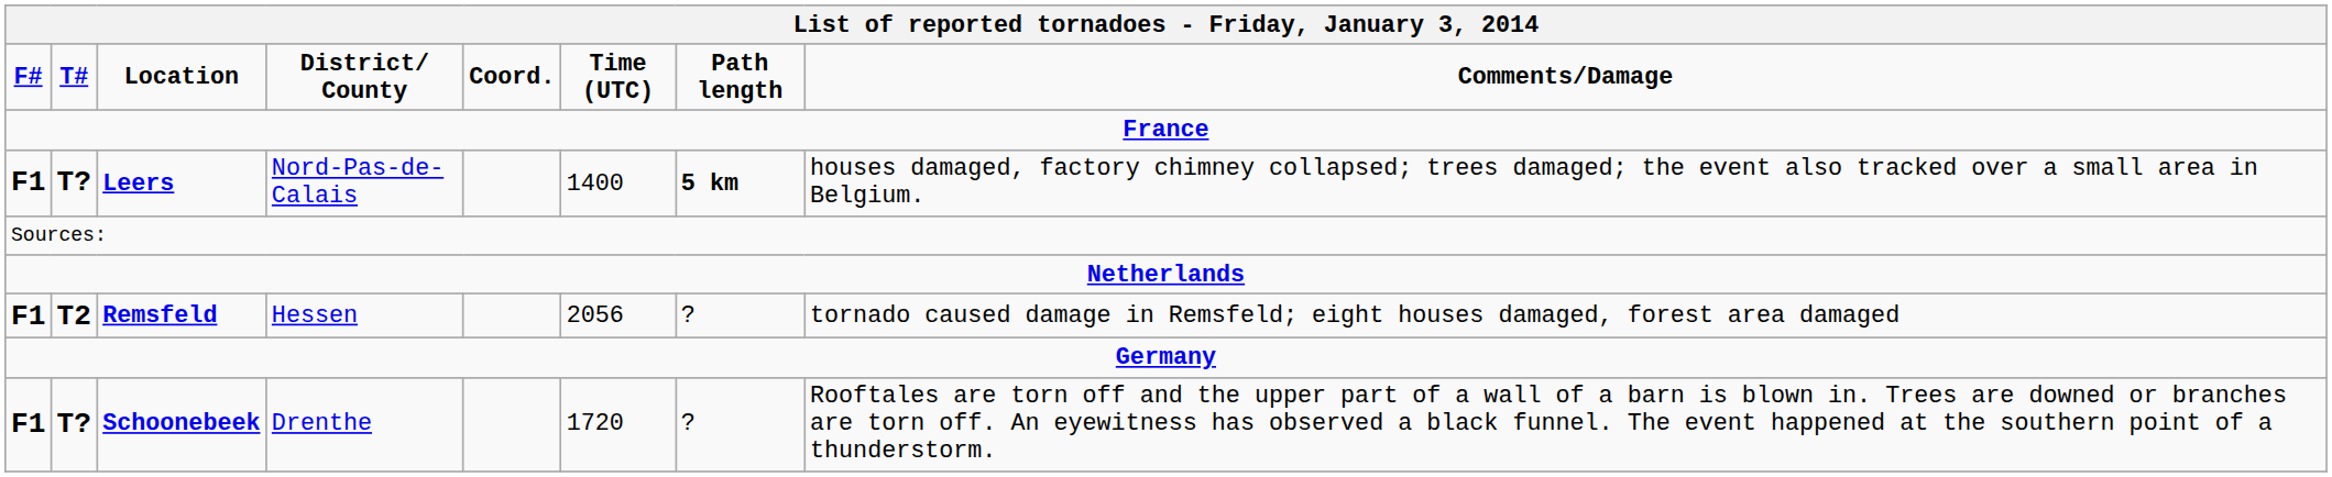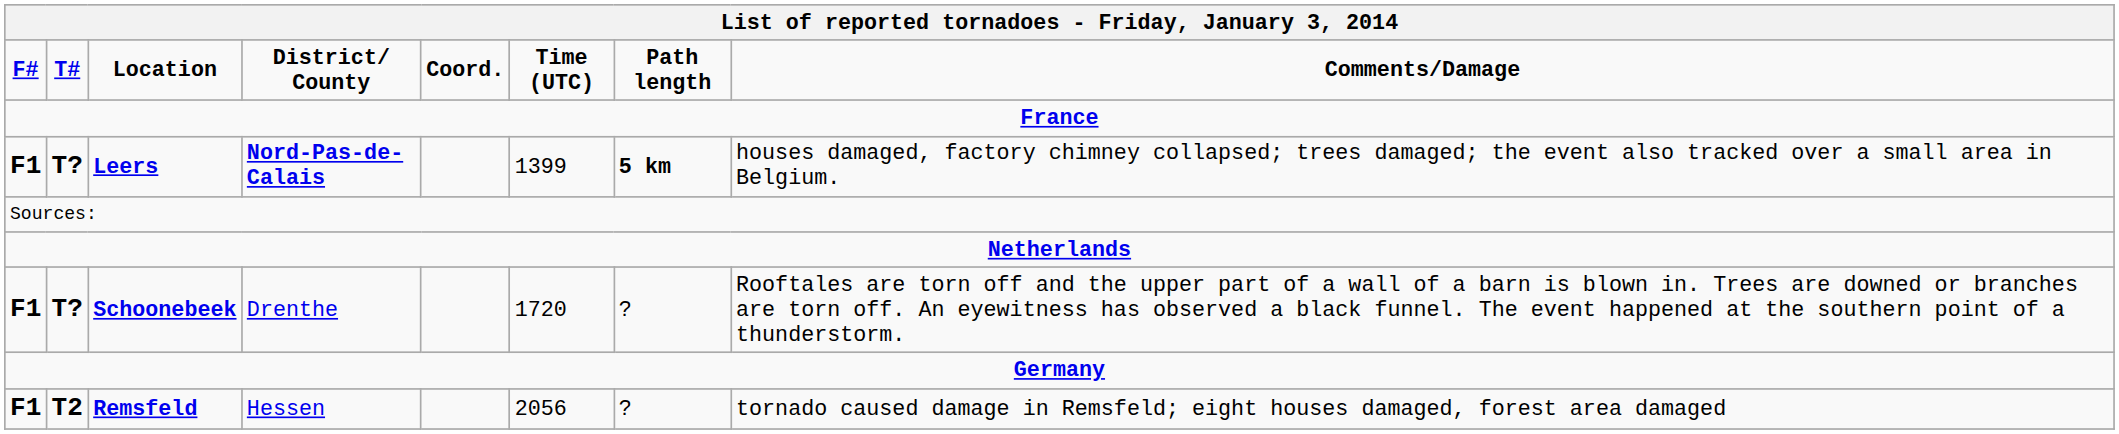Leers | District/ County: normal -> bold
Leers | Time (UTC): 1400 -> 1399
rows swapped: Schoonebeek <-> Remsfeld
